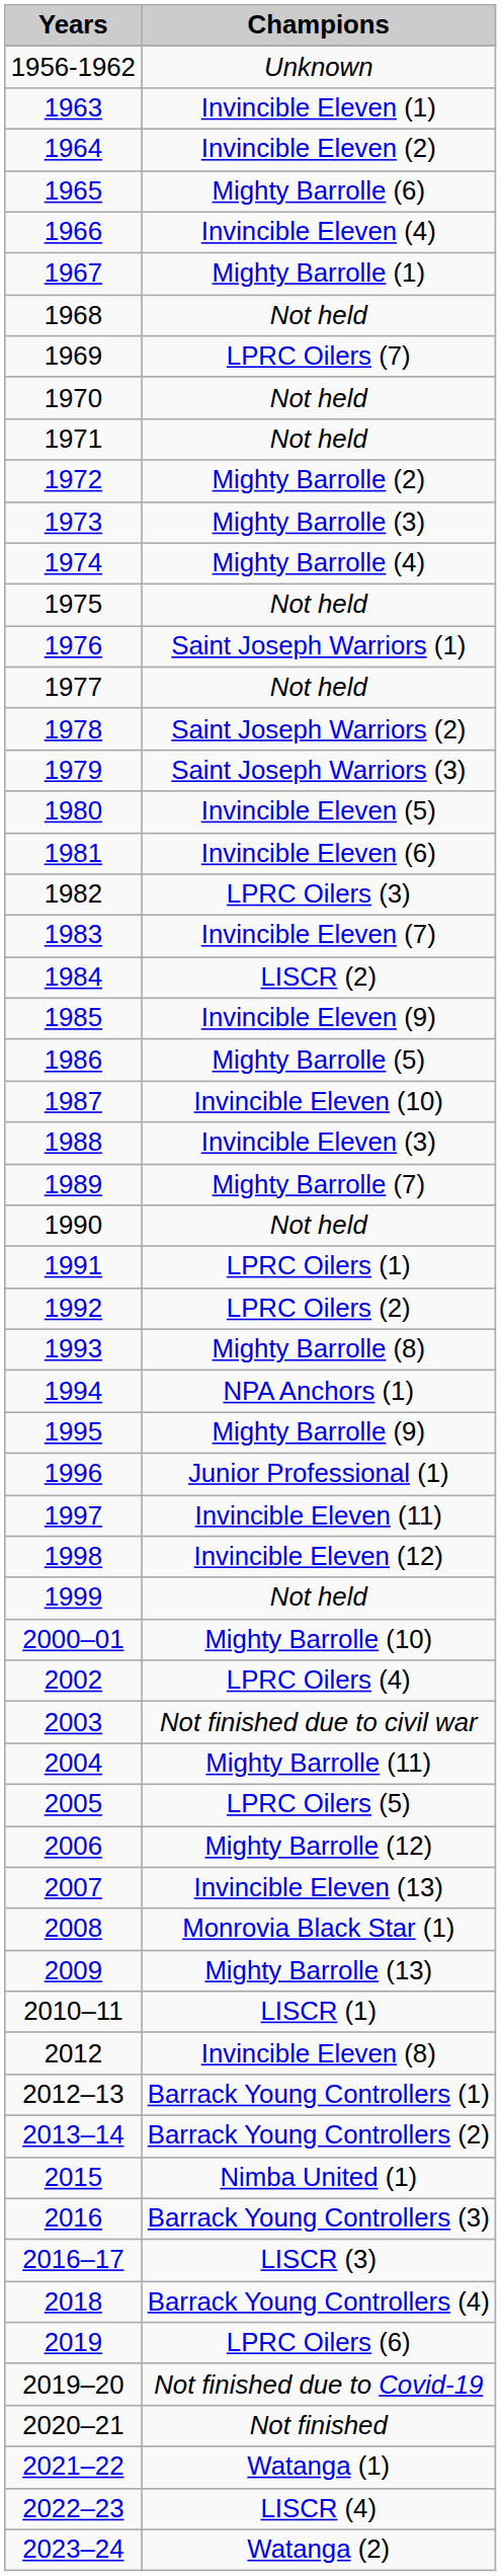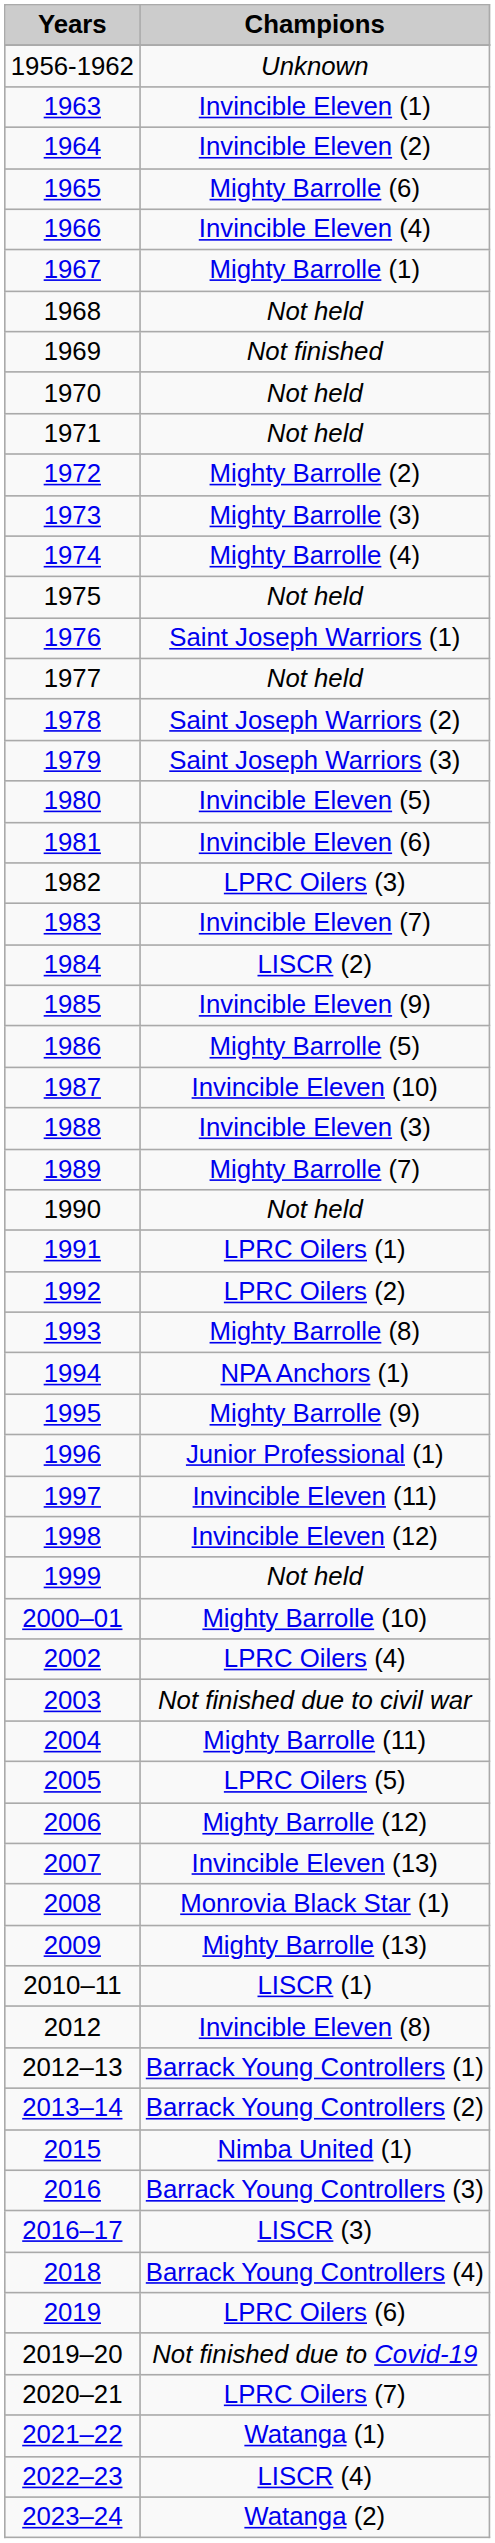row 9 | Champions: LPRC Oilers (7) -> Not finished
row 59 | Champions: Not finished -> LPRC Oilers (7)
